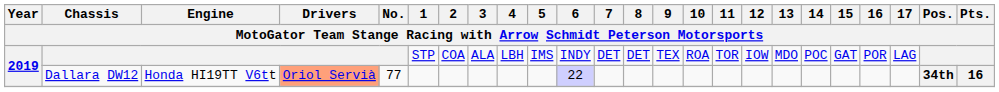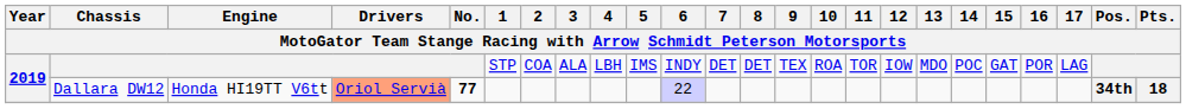Dallara DW12 | No.: normal -> bold
Dallara DW12 | Pts.: 16 -> 18
